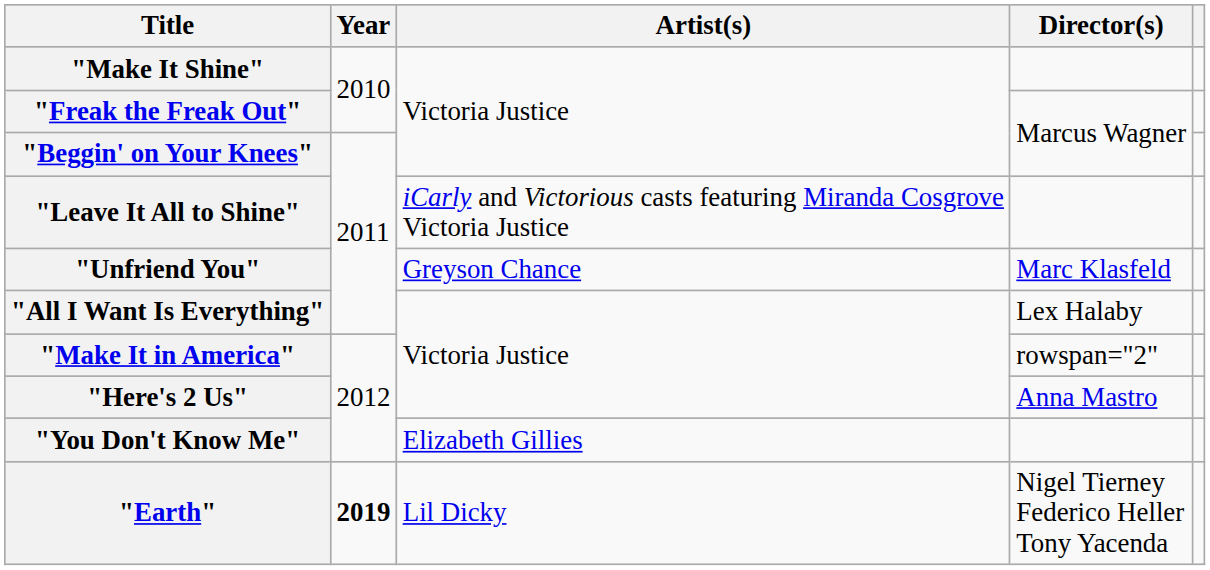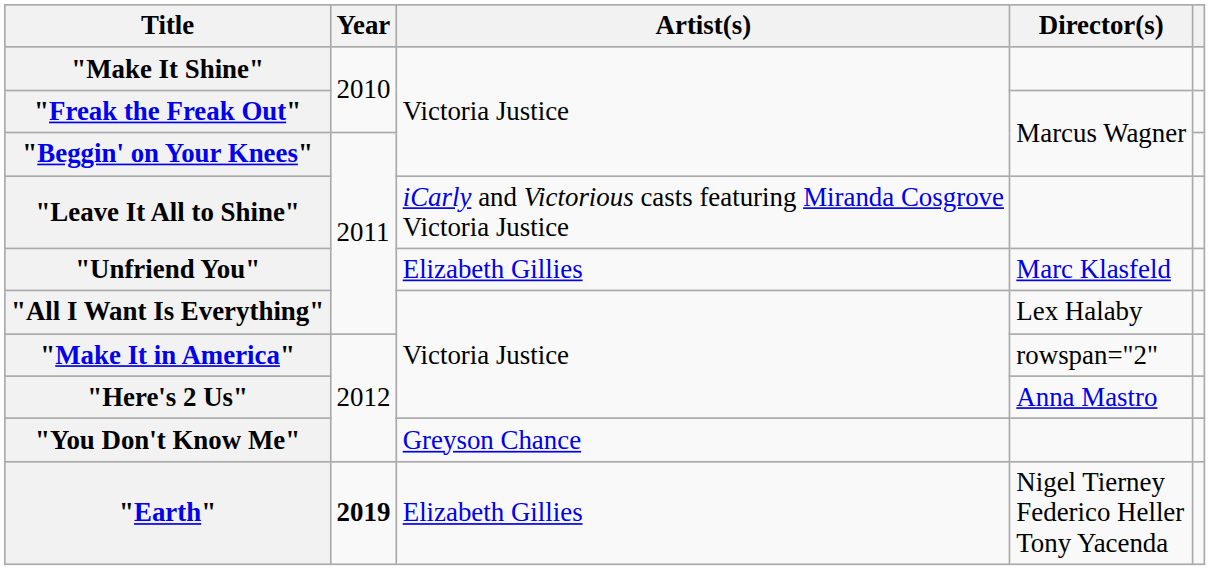"Unfriend You" | Artist(s): Greyson Chance -> Elizabeth Gillies
"You Don't Know Me" | Artist(s): Elizabeth Gillies -> Greyson Chance
"Earth" | Artist(s): Lil Dicky -> Elizabeth Gillies
